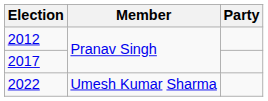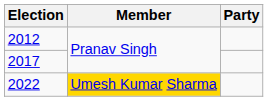2022 | Member: no background -> gold background
